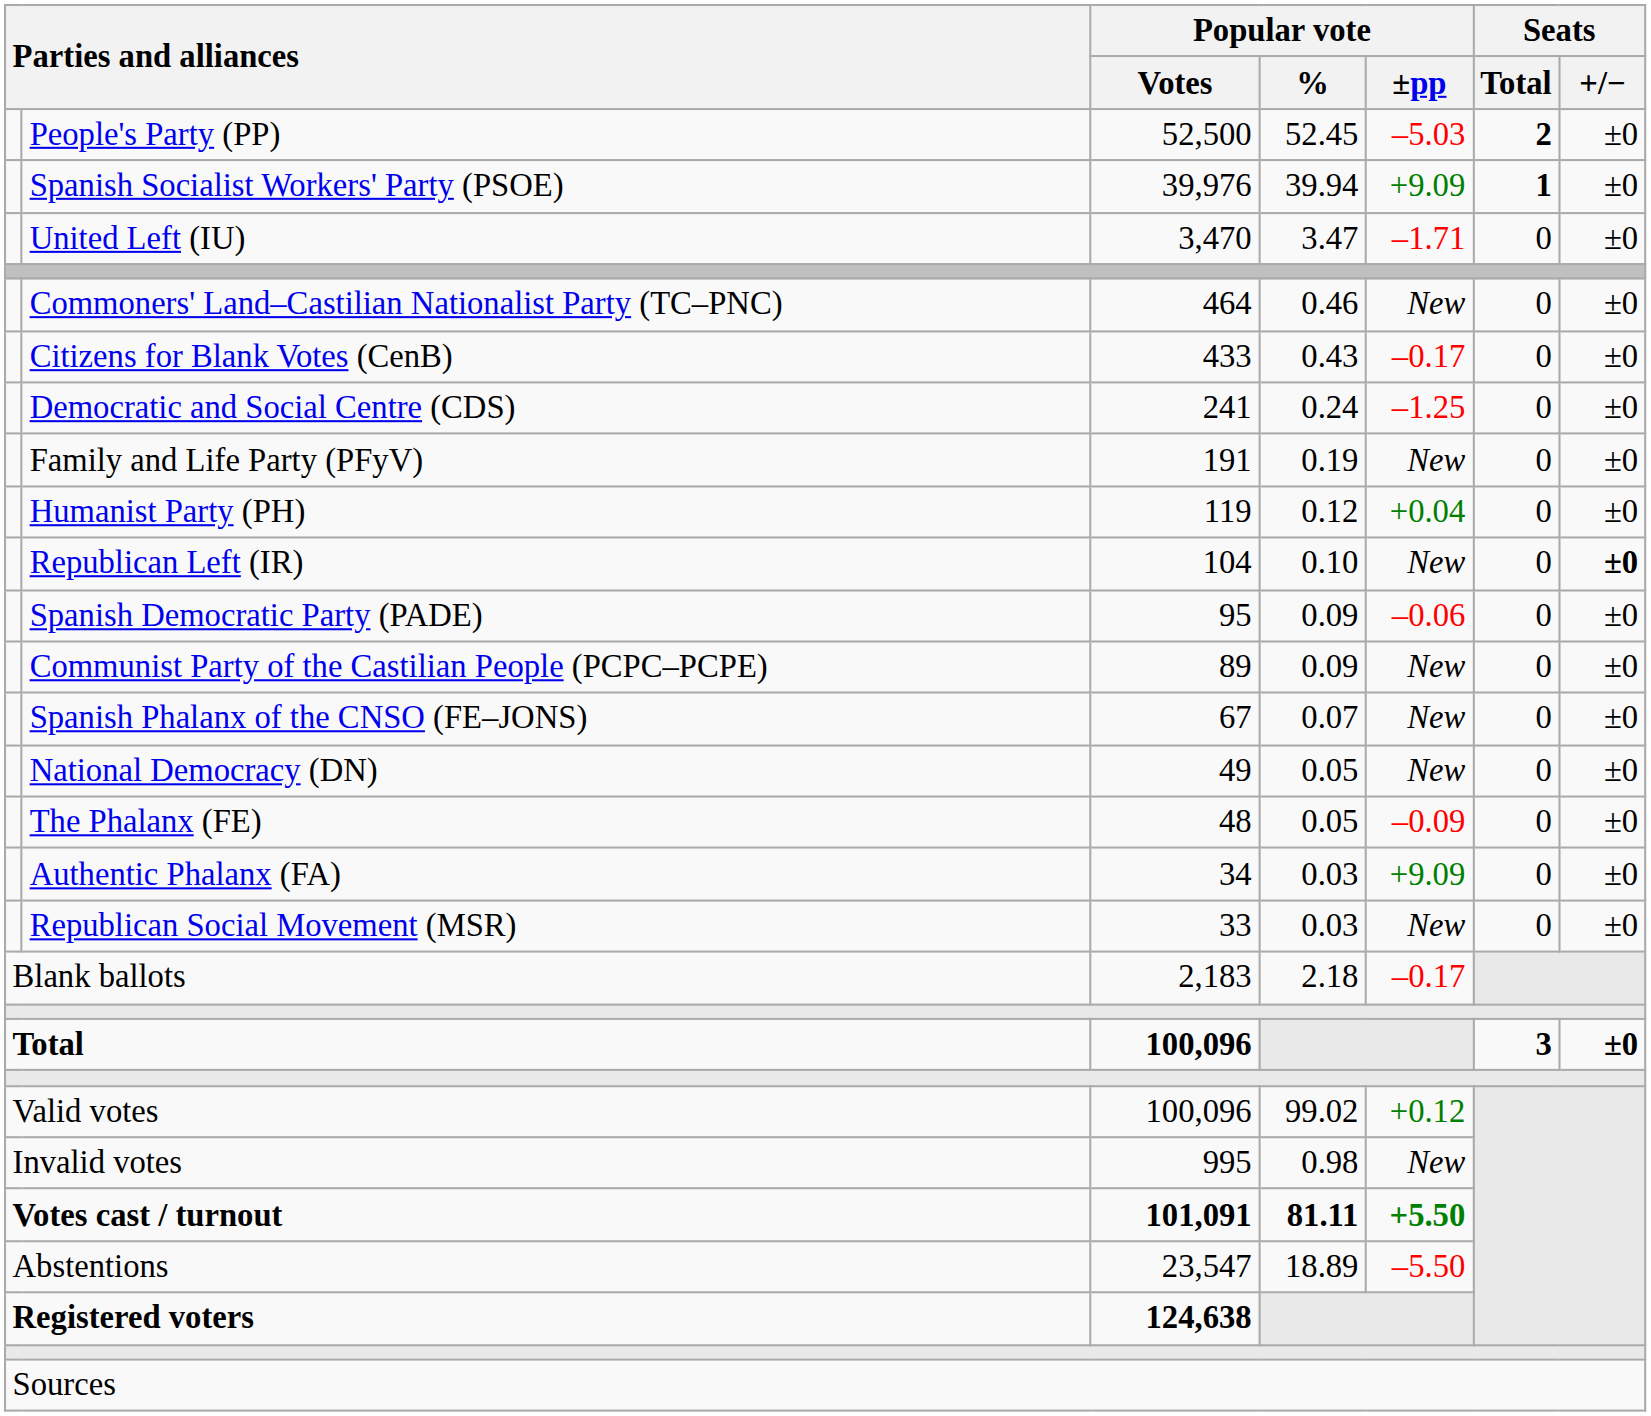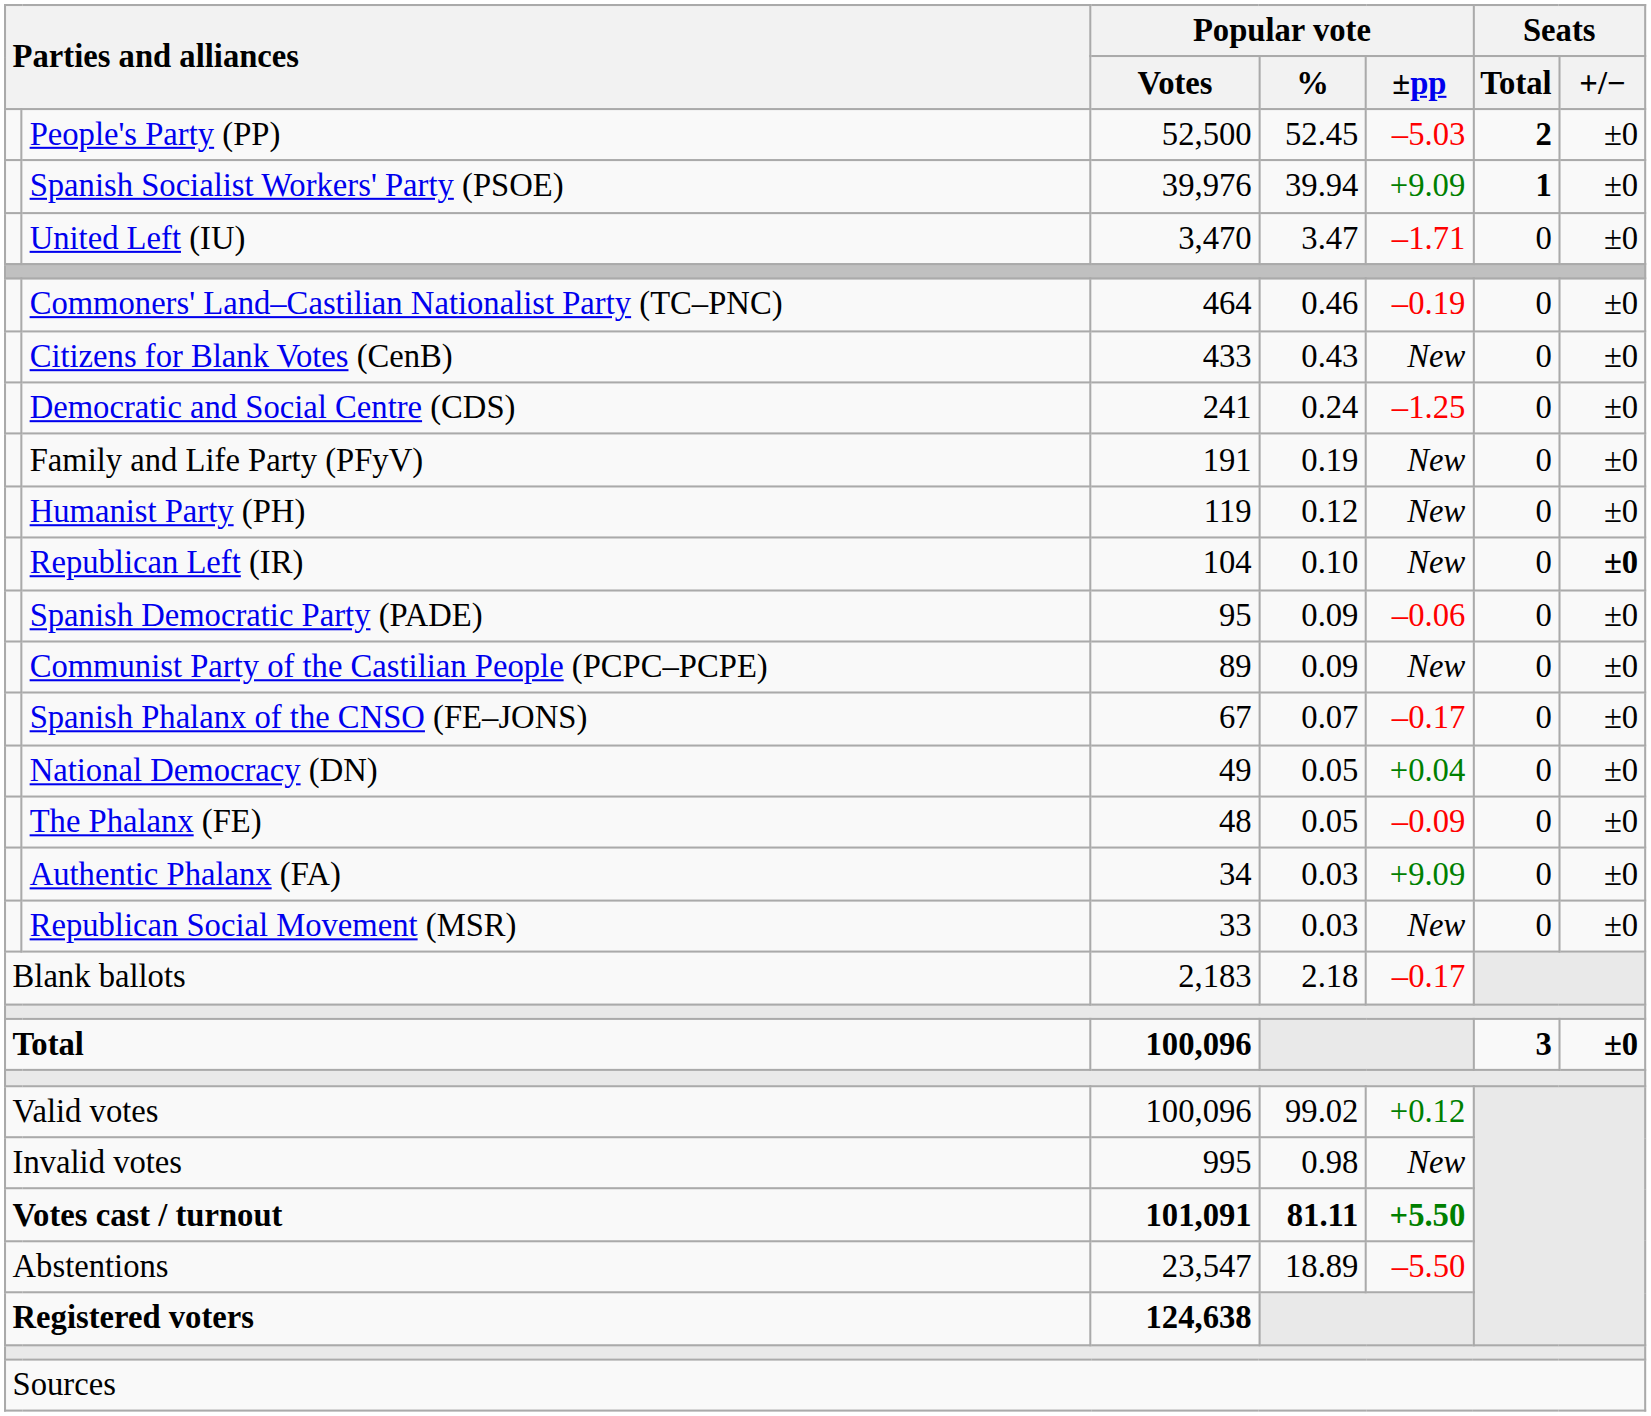Commoners' Land–Castilian Nationalist Party (TC–PNC) | Popular vote / ±pp: New -> –0.19
Citizens for Blank Votes (CenB) | Popular vote / ±pp: –0.17 -> New
Humanist Party (PH) | Popular vote / ±pp: +0.04 -> New
Spanish Phalanx of the CNSO (FE–JONS) | Popular vote / ±pp: New -> –0.17
National Democracy (DN) | Popular vote / ±pp: New -> +0.04
